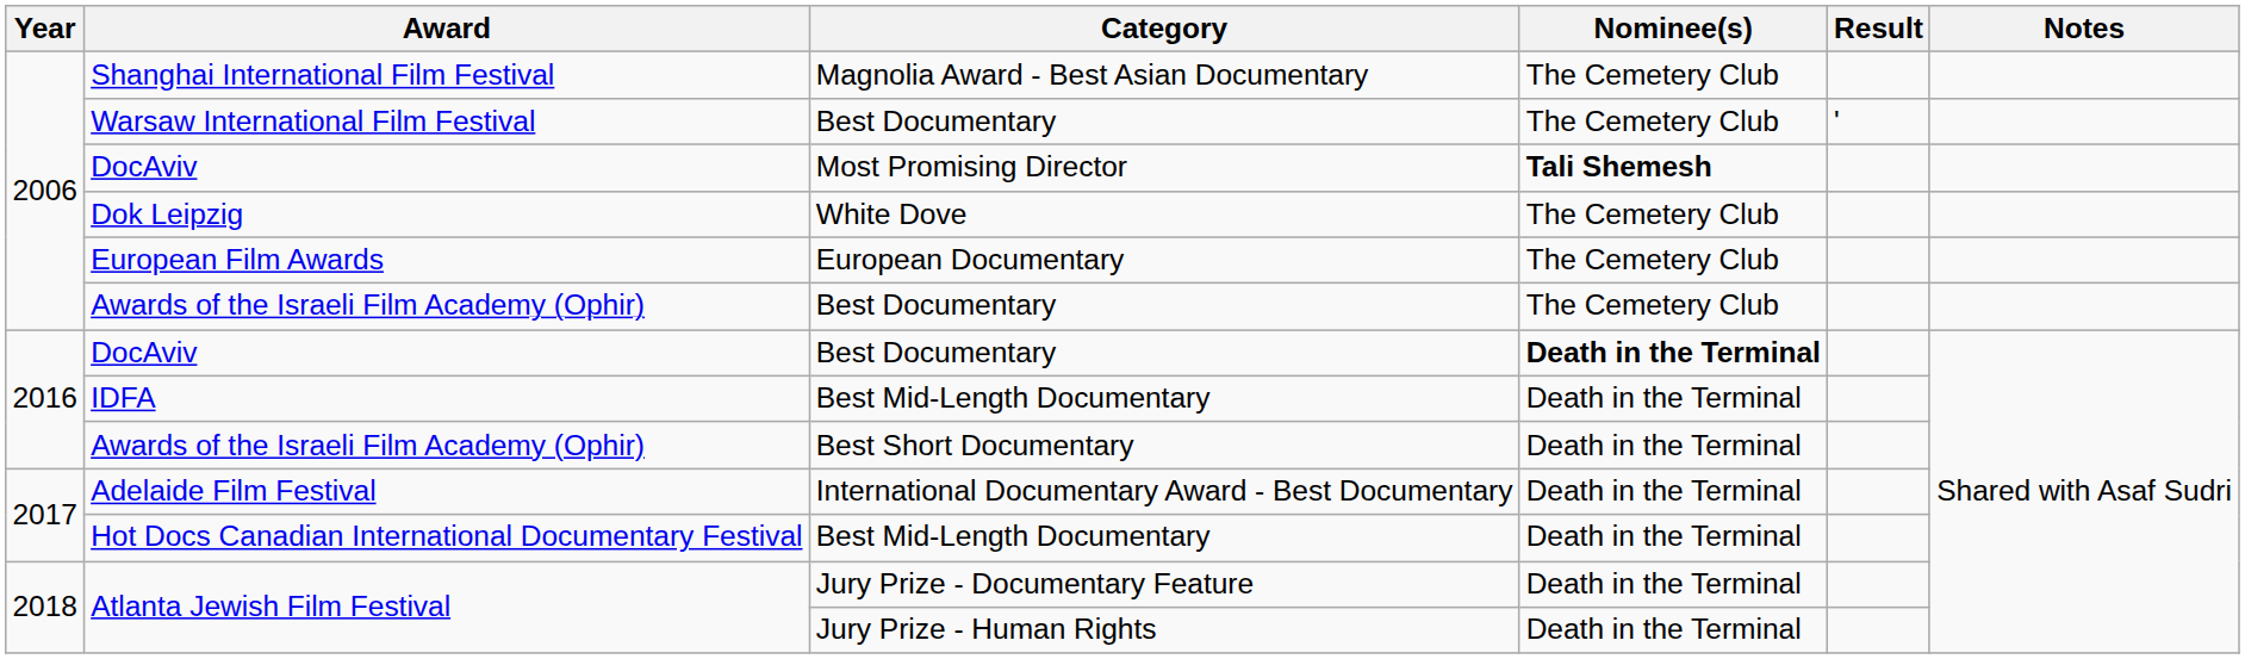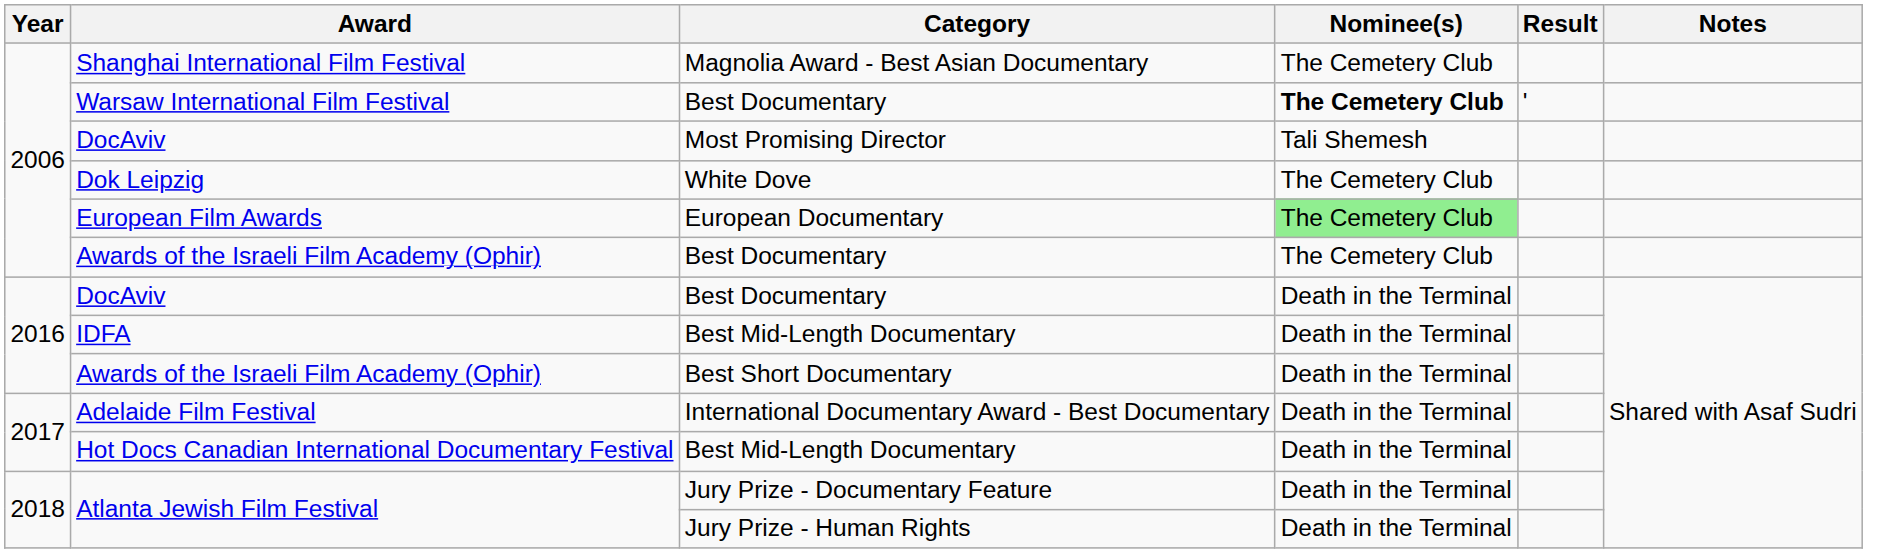Warsaw International Film Festival | Nominee(s): normal -> bold
DocAviv / Most Promising Director | Nominee(s): bold -> normal
European Film Awards | Nominee(s): no background -> lightgreen background
DocAviv / Best Documentary | Nominee(s): bold -> normal
